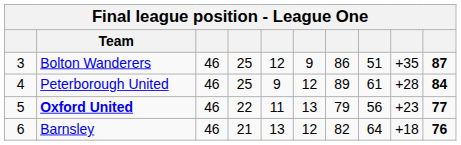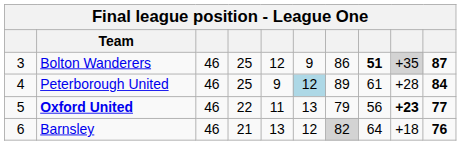Bolton Wanderers | column 8: normal -> bold
Bolton Wanderers | column 9: no background -> lightgrey background
Peterborough United | column 6: no background -> lightblue background
Oxford United | column 9: normal -> bold
Barnsley | column 7: no background -> lightgrey background
